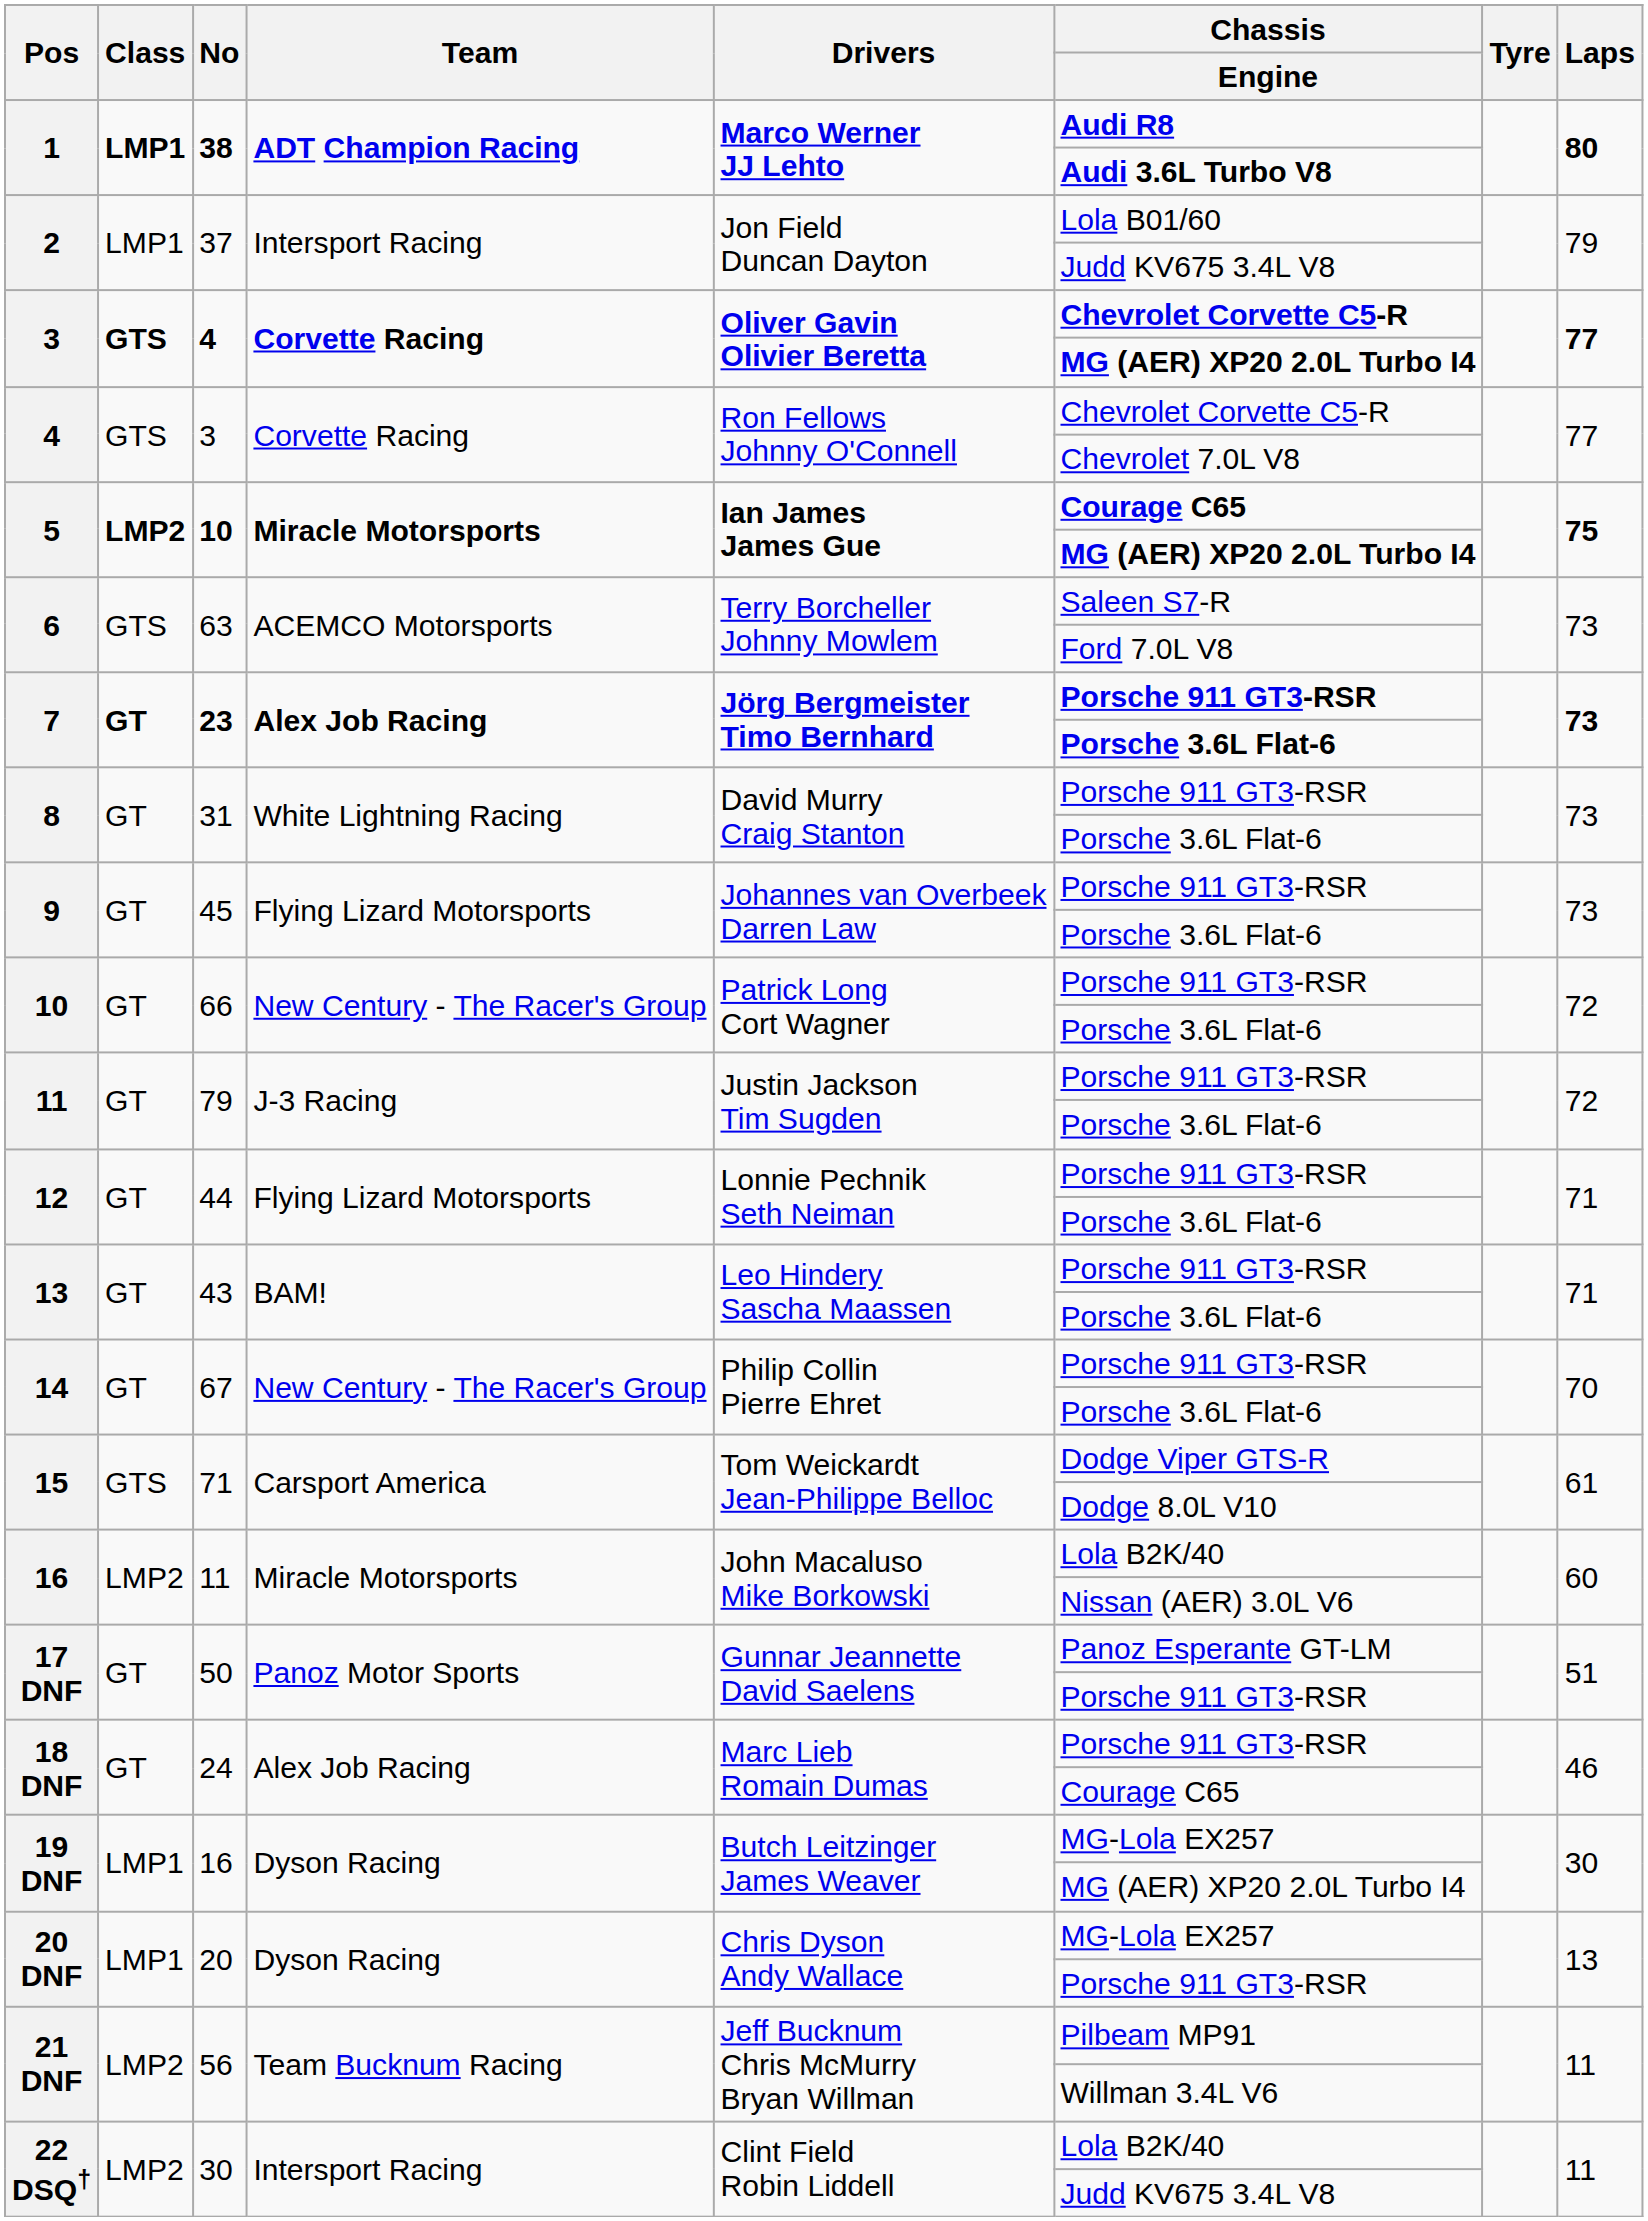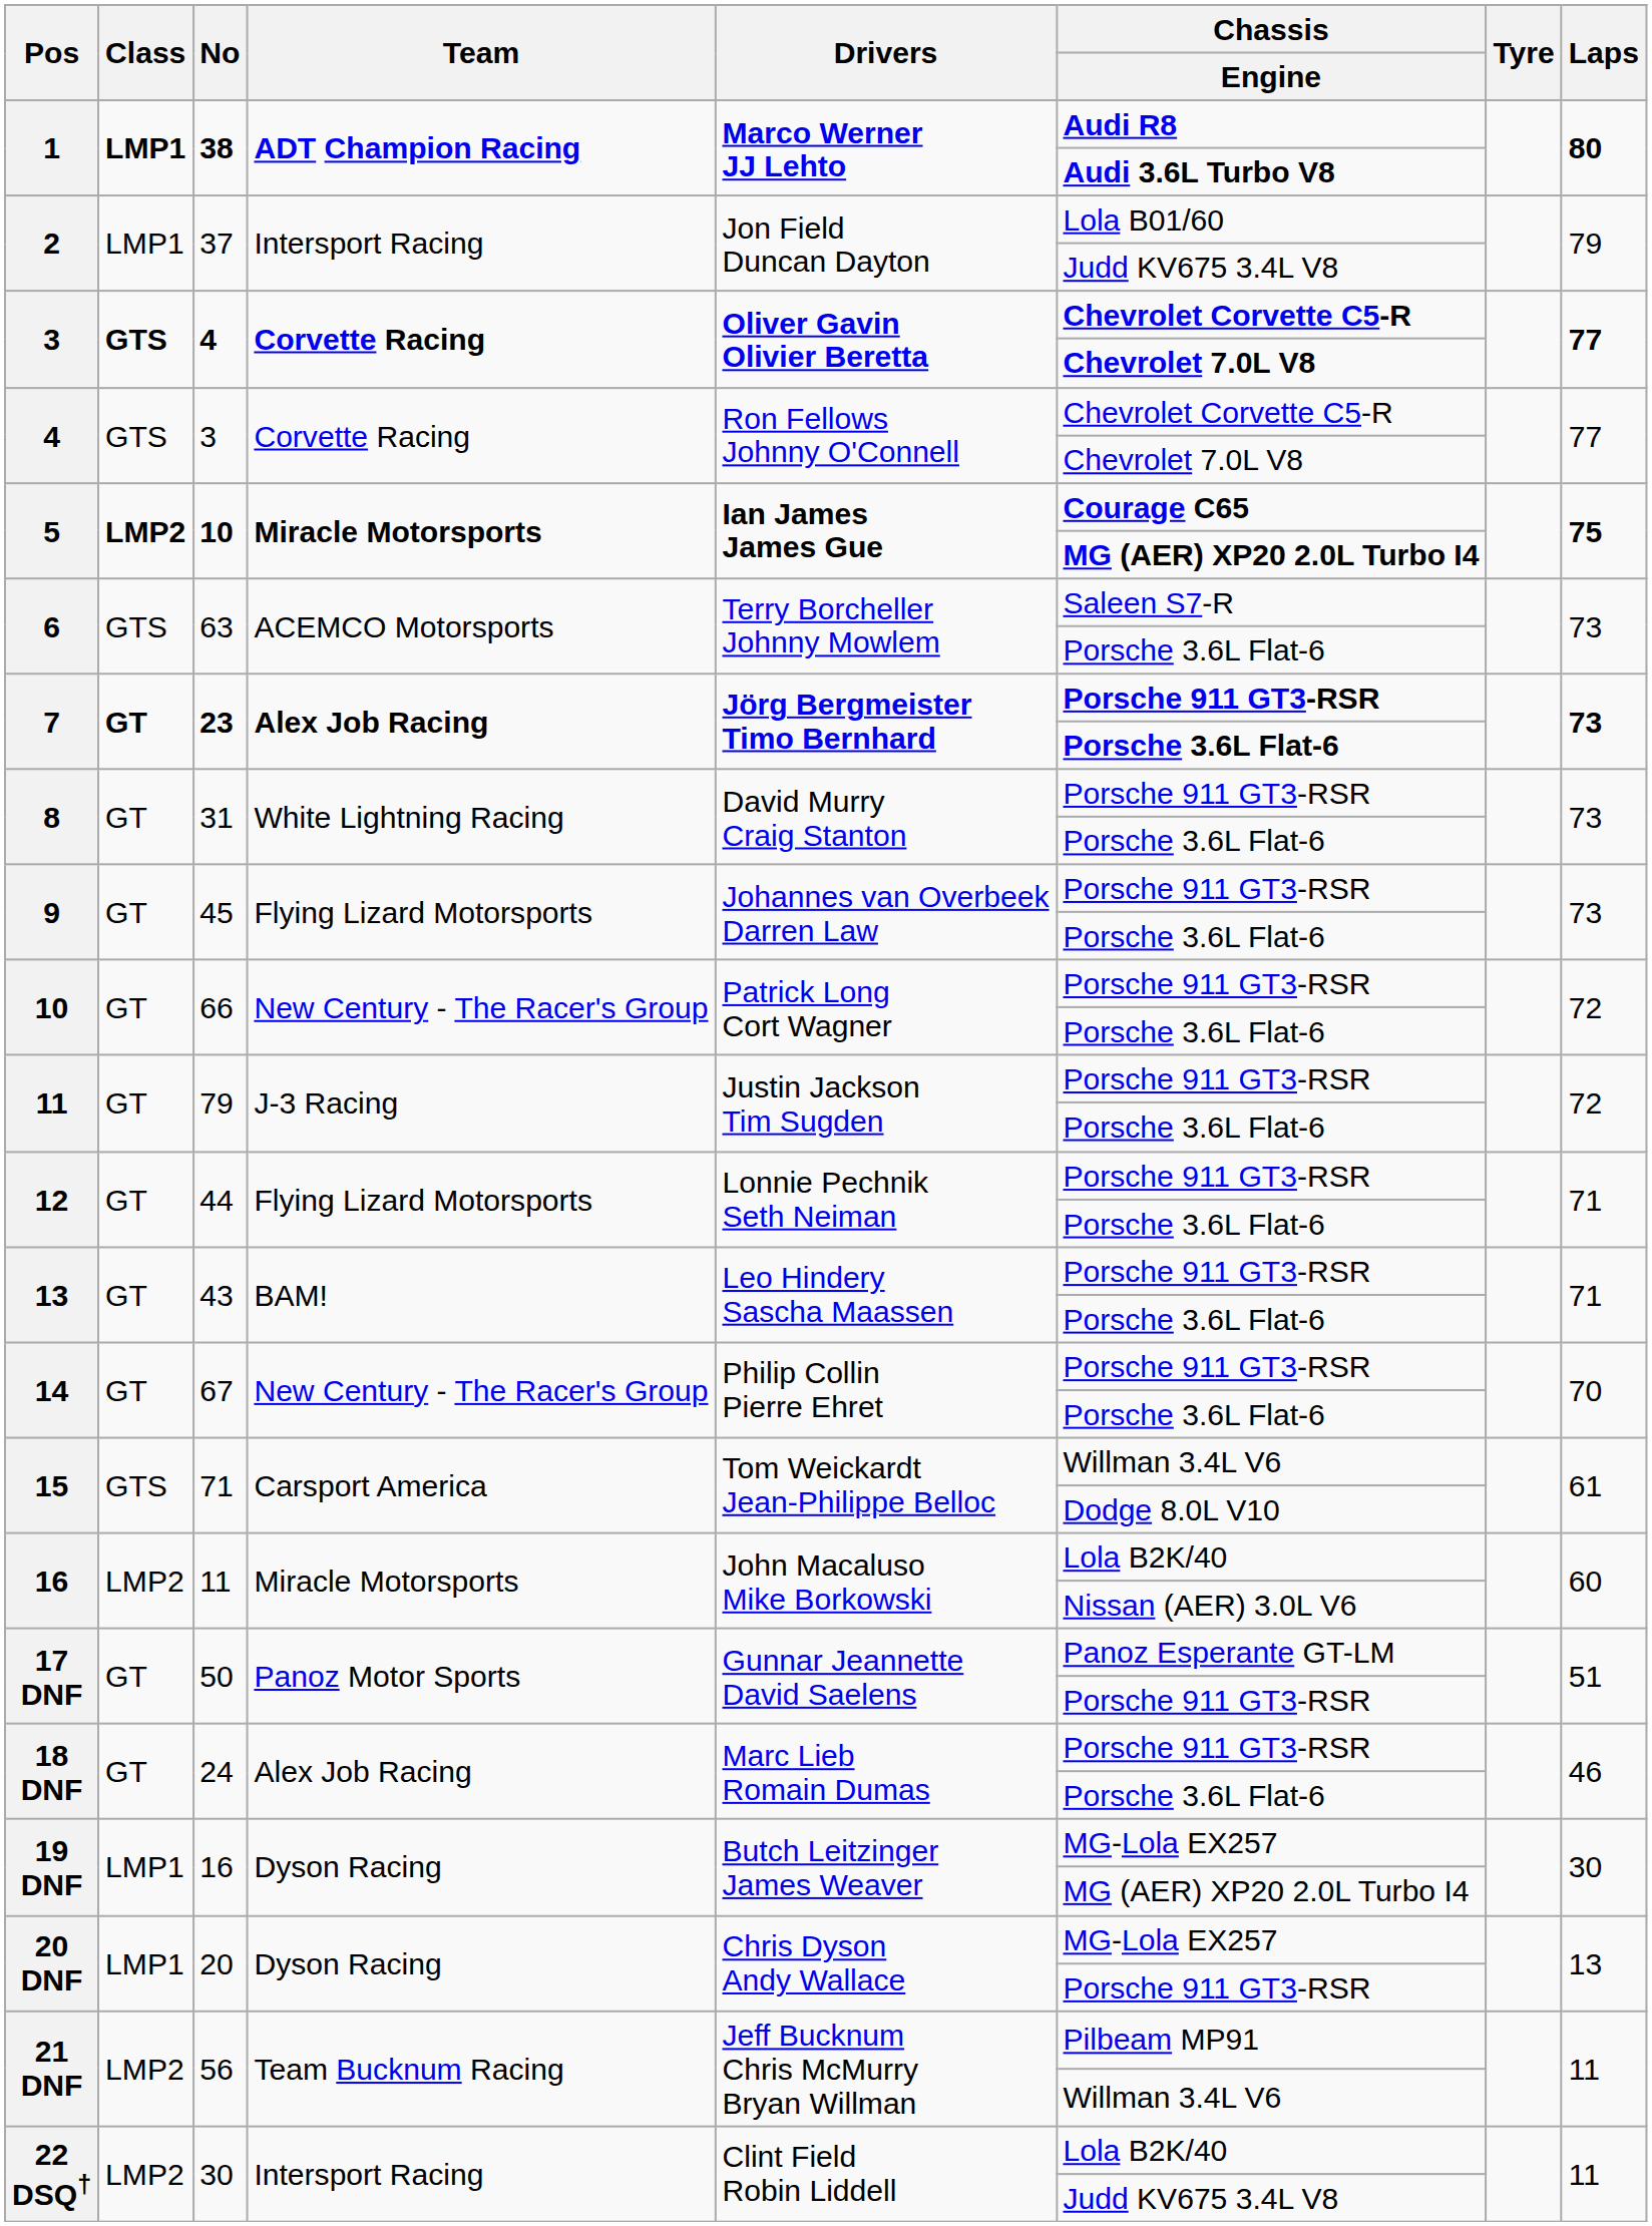row 8 | Chassis / Engine: MG (AER) XP20 2.0L Turbo I4 -> Chevrolet 7.0L V8
row 14 | Chassis / Engine: Ford 7.0L V8 -> Porsche 3.6L Flat-6
row 31 | Chassis / Engine: Dodge Viper GTS-R -> Willman 3.4L V6
row 38 | Chassis / Engine: Courage C65 -> Porsche 3.6L Flat-6
